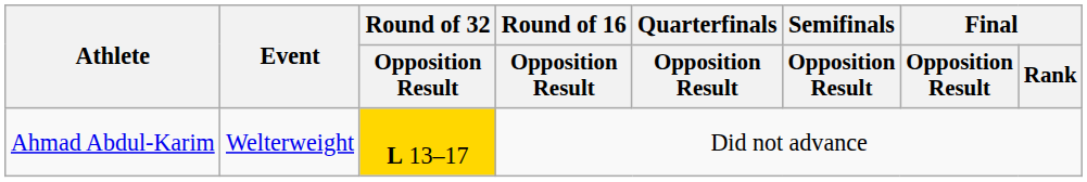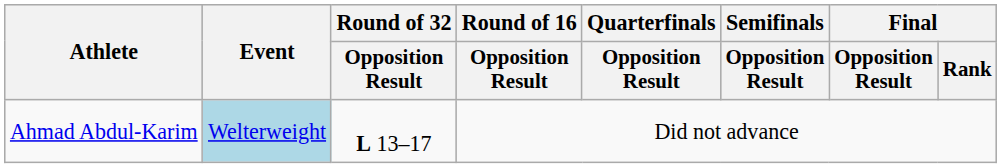Ahmad Abdul-Karim | Event: no background -> lightblue background
Ahmad Abdul-Karim | Round of 32 / Opposition Result: gold background -> no background
